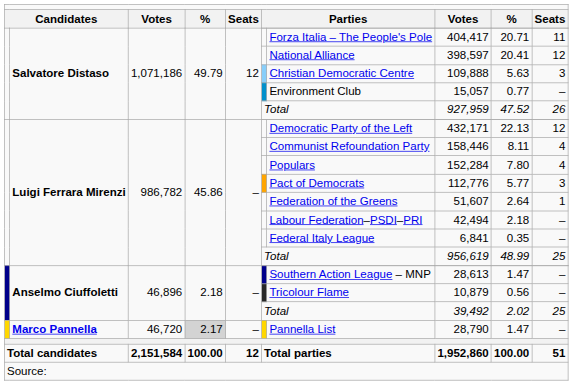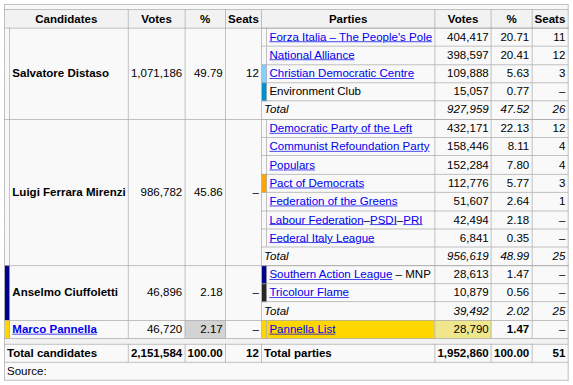Marco Pannella | column 7: no background -> gold background
Marco Pannella | column 8: no background -> khaki background
Marco Pannella | column 9: normal -> bold
